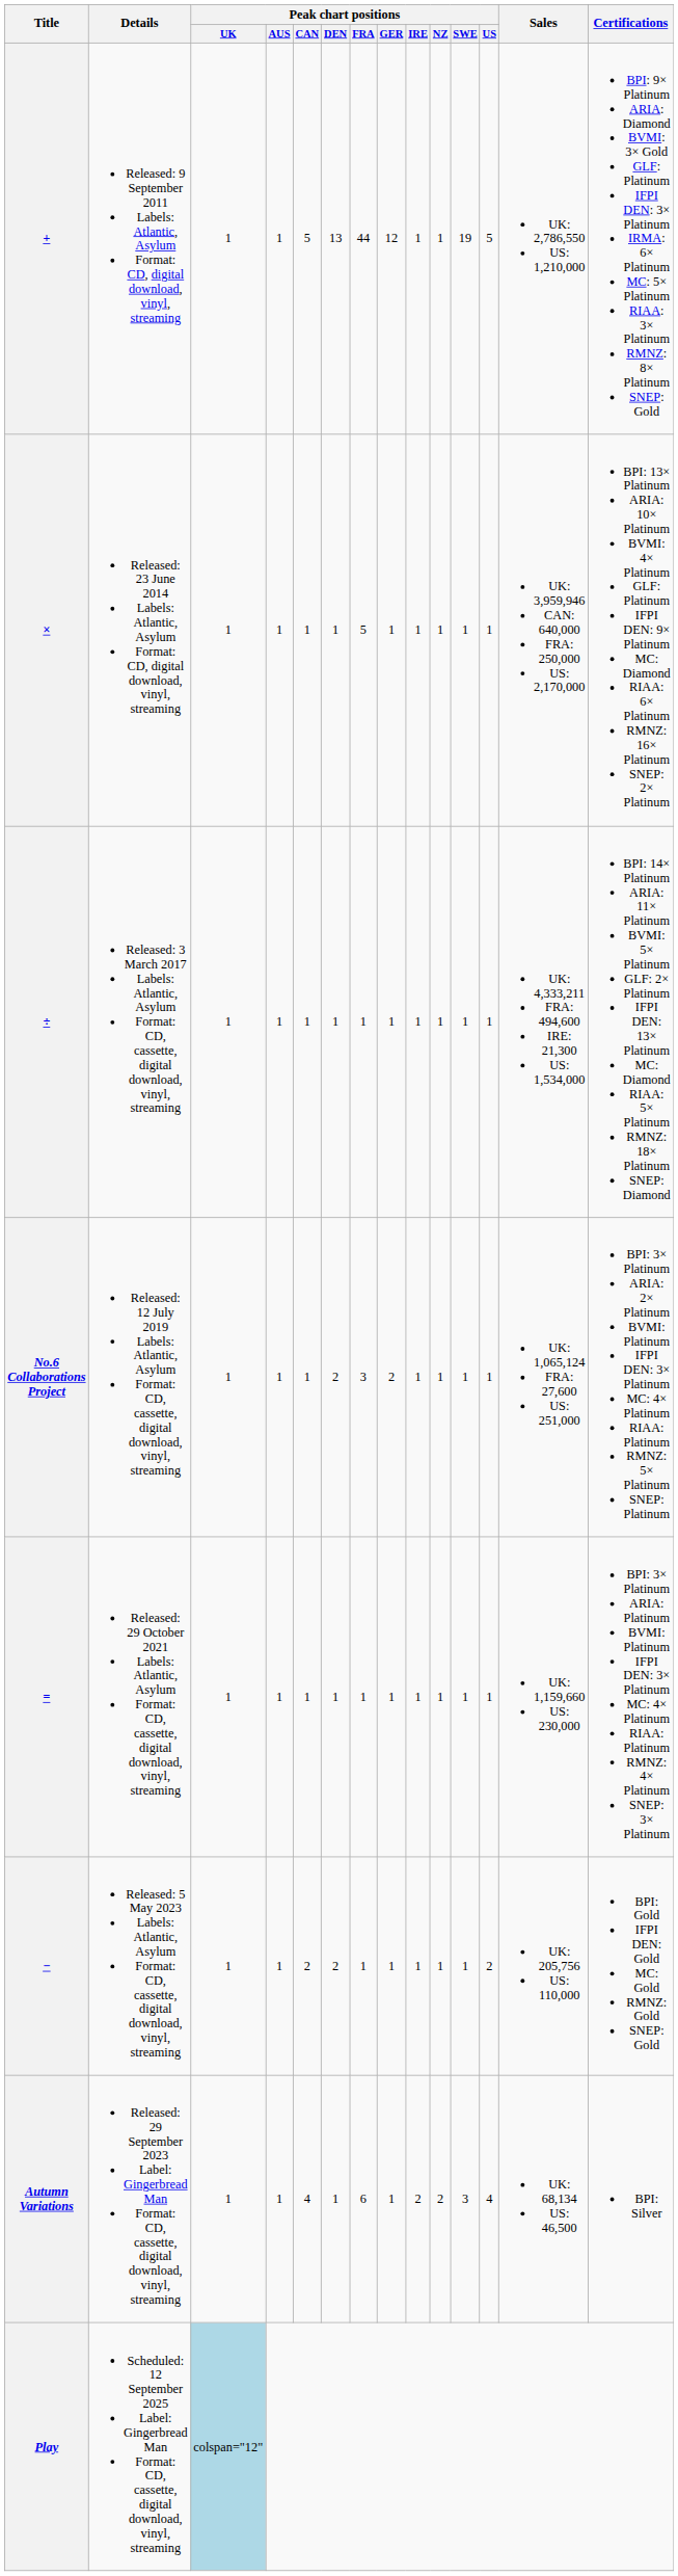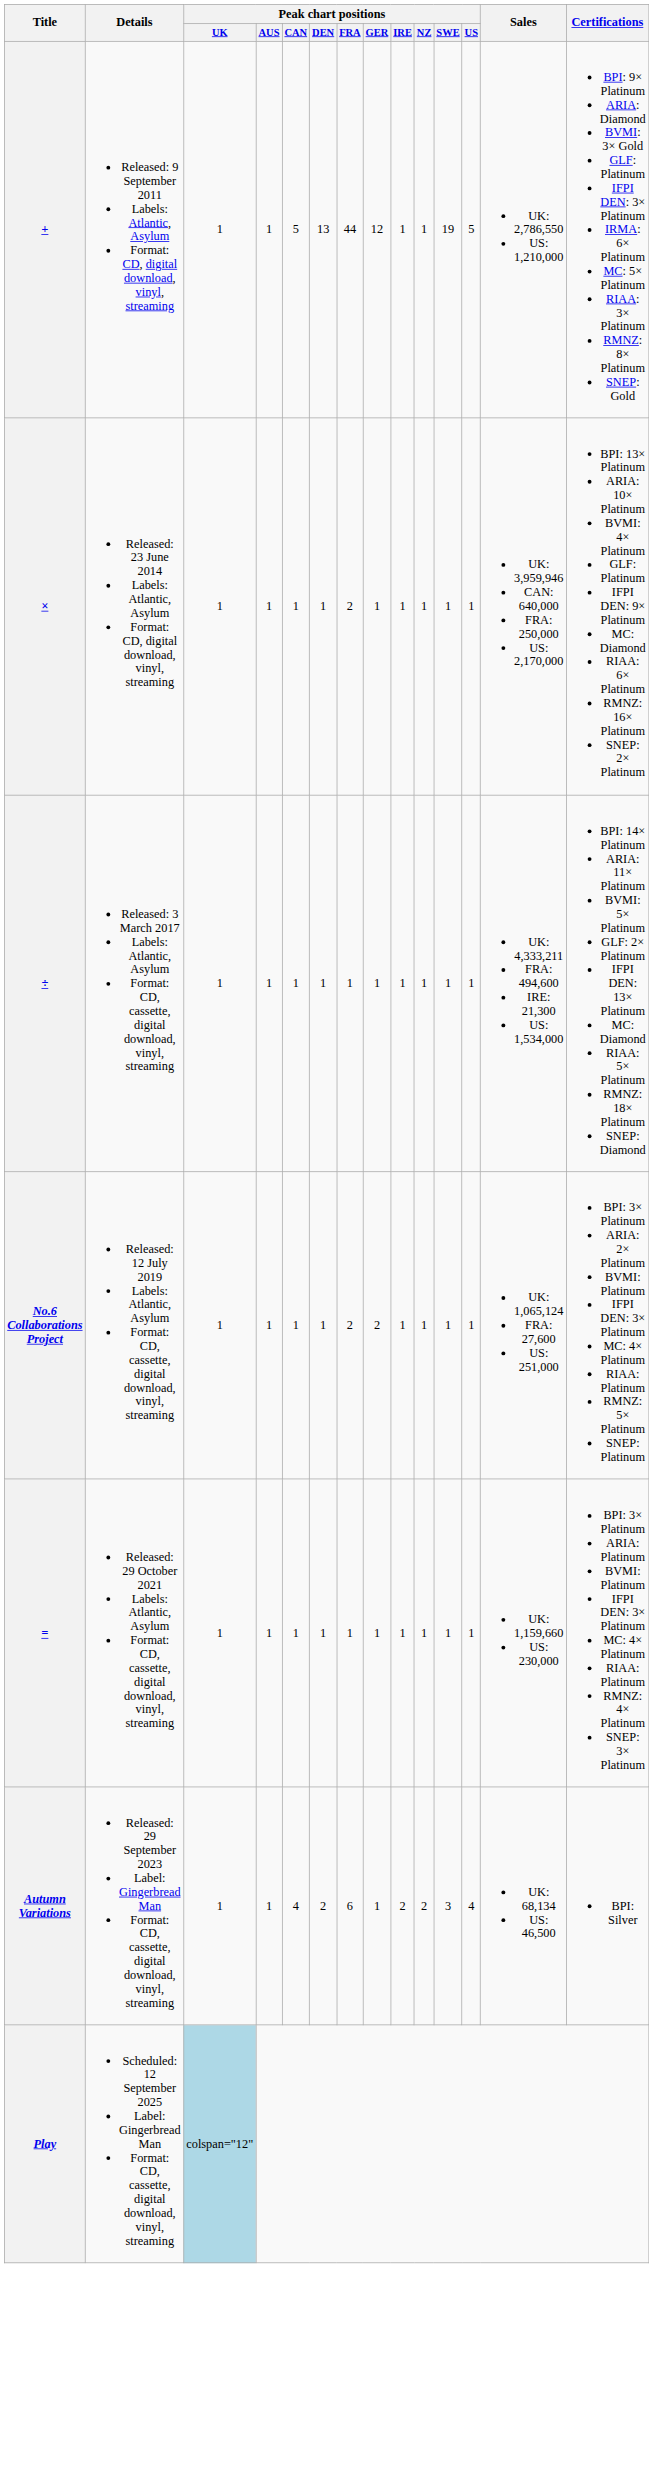× | Peak chart positions / FRA: 5 -> 2
No.6 Collaborations Project | Peak chart positions / DEN: 2 -> 1
No.6 Collaborations Project | Peak chart positions / FRA: 3 -> 2
- row: − | Released: 5 May 2023 Labels: Atlantic, Asylum Format: CD, cassette, digital download, vinyl, streaming | 1 | 1 | 2 | 2 | 1 | 1 | 1 | 1 | 1 | 2 | UK: 205,756 US: 110,000 | BPI: Gold IFPI DEN: Gold MC: Gold RMNZ: Gold SNEP: Gold
Autumn Variations | Peak chart positions / DEN: 1 -> 2
